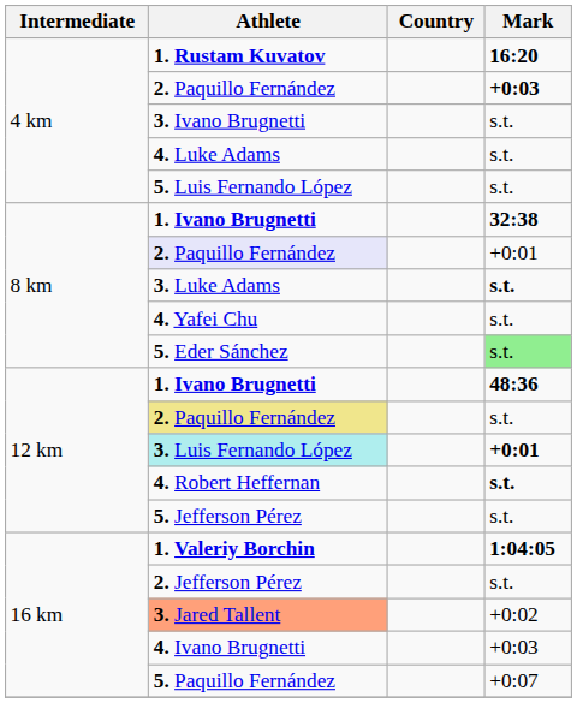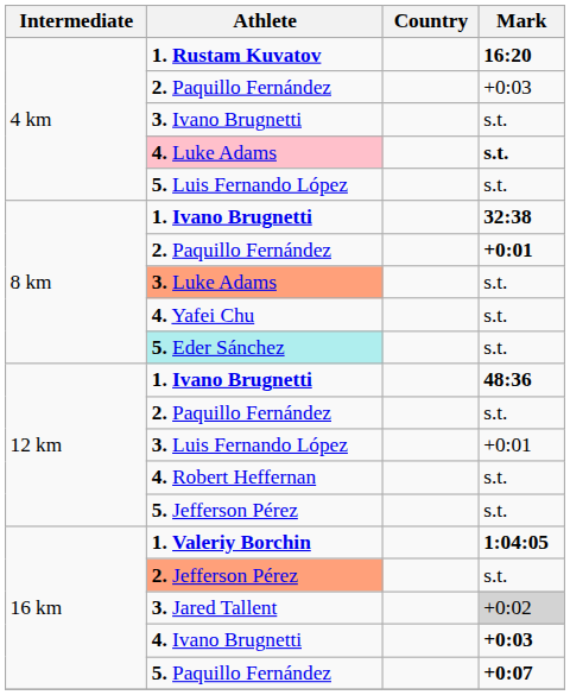2. Paquillo Fernández / +0:03 | Mark: bold -> normal
4. Luke Adams | Athlete: no background -> pink background
4. Luke Adams | Mark: normal -> bold
2. Paquillo Fernández / +0:01 | Athlete: lavender background -> no background
2. Paquillo Fernández / +0:01 | Mark: normal -> bold
3. Luke Adams | Athlete: no background -> lightsalmon background
3. Luke Adams | Mark: bold -> normal
5. Eder Sánchez | Athlete: no background -> paleturquoise background
5. Eder Sánchez | Mark: lightgreen background -> no background
2. Paquillo Fernández / s.t. | Athlete: khaki background -> no background
3. Luis Fernando López | Athlete: paleturquoise background -> no background
3. Luis Fernando López | Mark: bold -> normal
4. Robert Heffernan | Mark: bold -> normal
2. Jefferson Pérez | Athlete: no background -> lightsalmon background
3. Jared Tallent | Athlete: lightsalmon background -> no background
3. Jared Tallent | Mark: no background -> lightgrey background
4. Ivano Brugnetti | Mark: normal -> bold
5. Paquillo Fernández | Mark: normal -> bold
